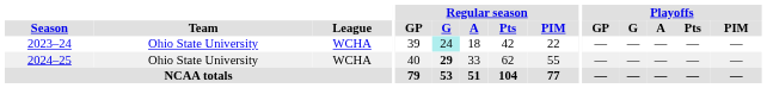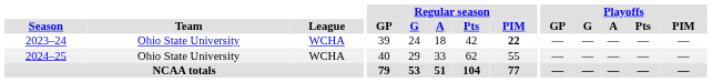2023–24 | Regular season / G: paleturquoise background -> no background
2023–24 | Regular season / PIM: normal -> bold
2024–25 | Regular season / G: bold -> normal
